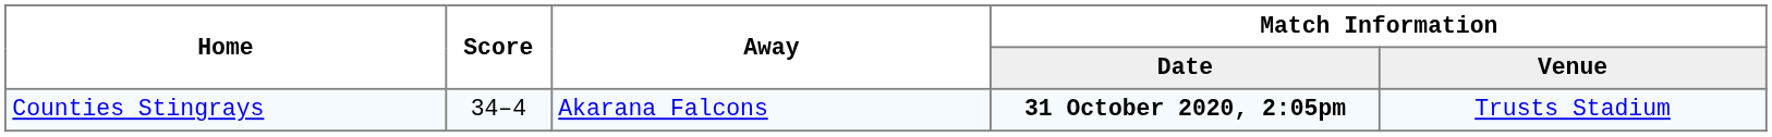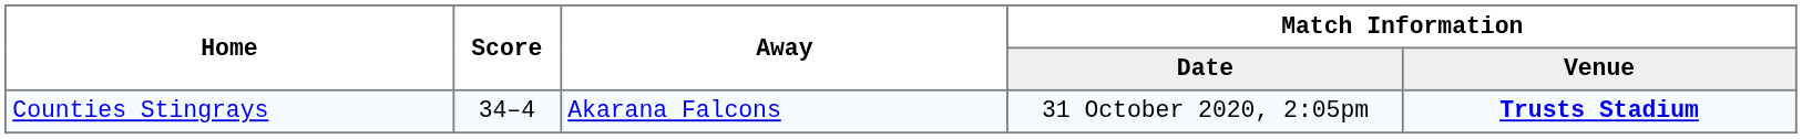Counties Stingrays | Match Information / Date: bold -> normal
Counties Stingrays | Match Information / Venue: normal -> bold
